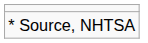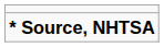row 2 | column 1: normal -> bold
